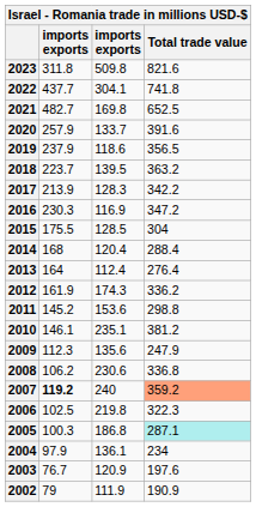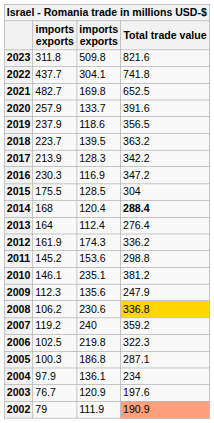2014 | Total trade value: normal -> bold
2008 | Total trade value: no background -> gold background
2007 | column 2: bold -> normal
2007 | Total trade value: lightsalmon background -> no background
2005 | Total trade value: paleturquoise background -> no background
2002 | Total trade value: no background -> lightsalmon background
